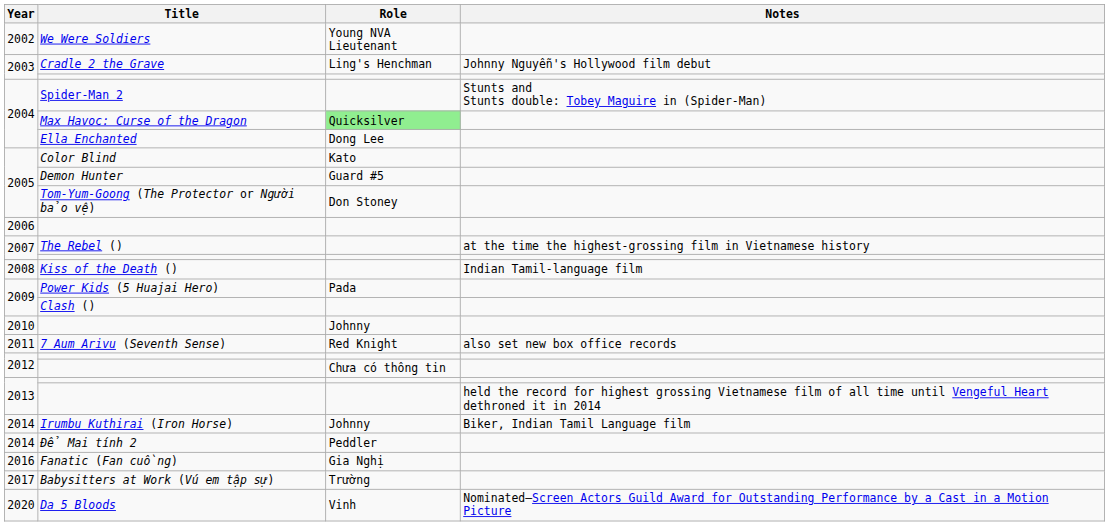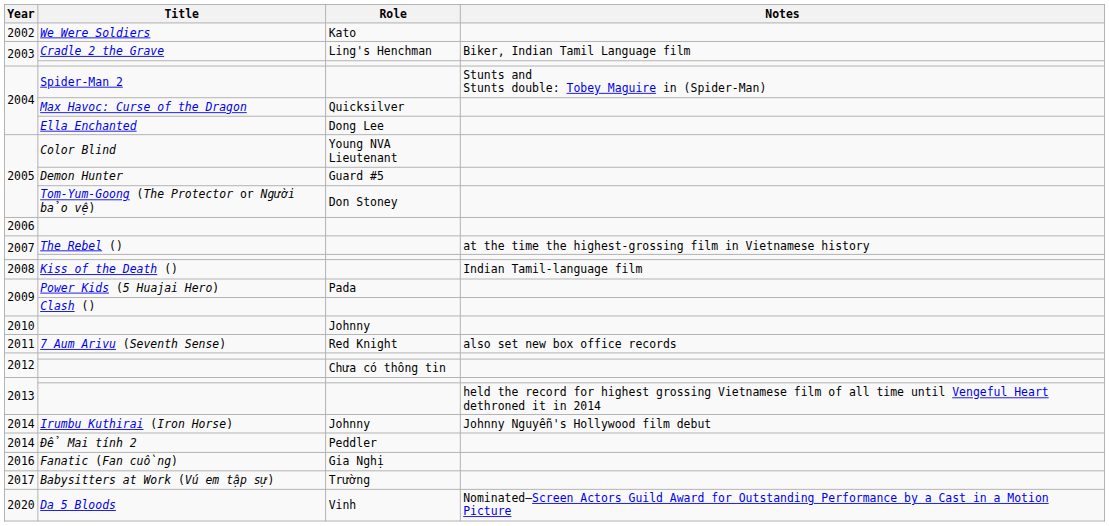We Were Soldiers | Role: Young NVA Lieutenant -> Kato
Cradle 2 the Grave | Notes: Johnny Nguyễn's Hollywood film debut -> Biker, Indian Tamil Language film
Max Havoc: Curse of the Dragon | Role: lightgreen background -> no background
Color Blind | Role: Kato -> Young NVA Lieutenant
Irumbu Kuthirai (Iron Horse) | Notes: Biker, Indian Tamil Language film -> Johnny Nguyễn's Hollywood film debut
